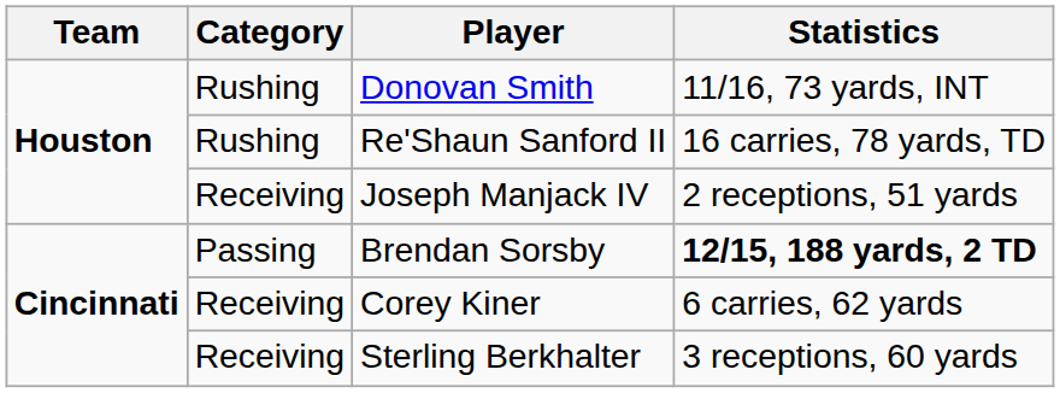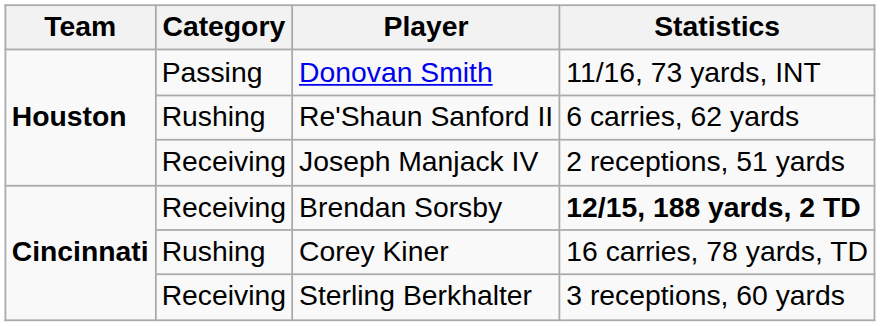Donovan Smith | Category: Rushing -> Passing
Re'Shaun Sanford II | Statistics: 16 carries, 78 yards, TD -> 6 carries, 62 yards
Brendan Sorsby | Category: Passing -> Receiving
Corey Kiner | Category: Receiving -> Rushing
Corey Kiner | Statistics: 6 carries, 62 yards -> 16 carries, 78 yards, TD
